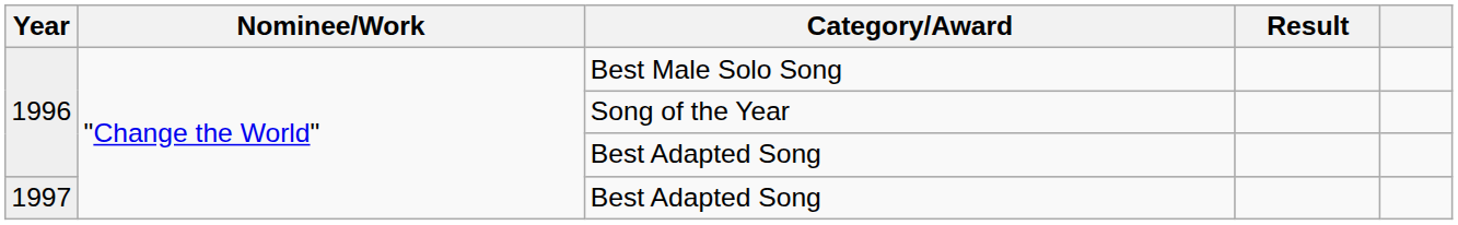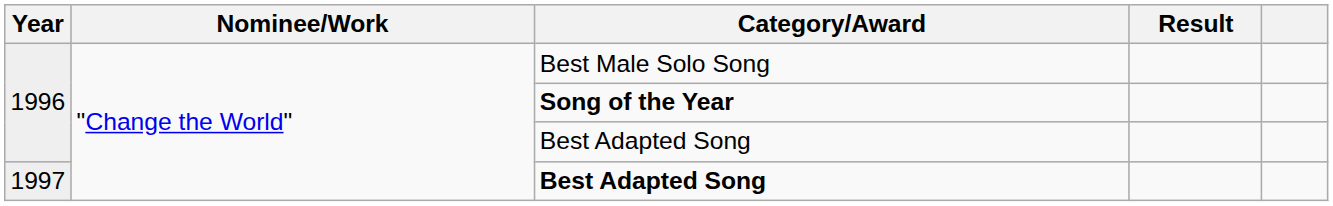Song of the Year | Category/Award: normal -> bold
1997 / Best Adapted Song | Category/Award: normal -> bold
